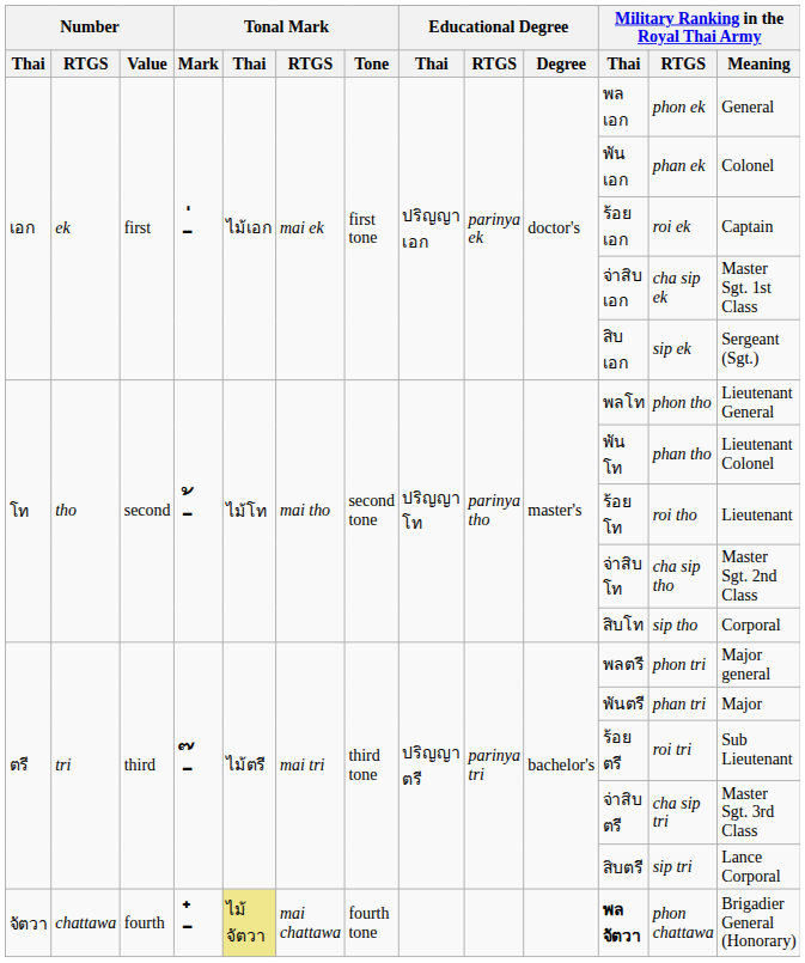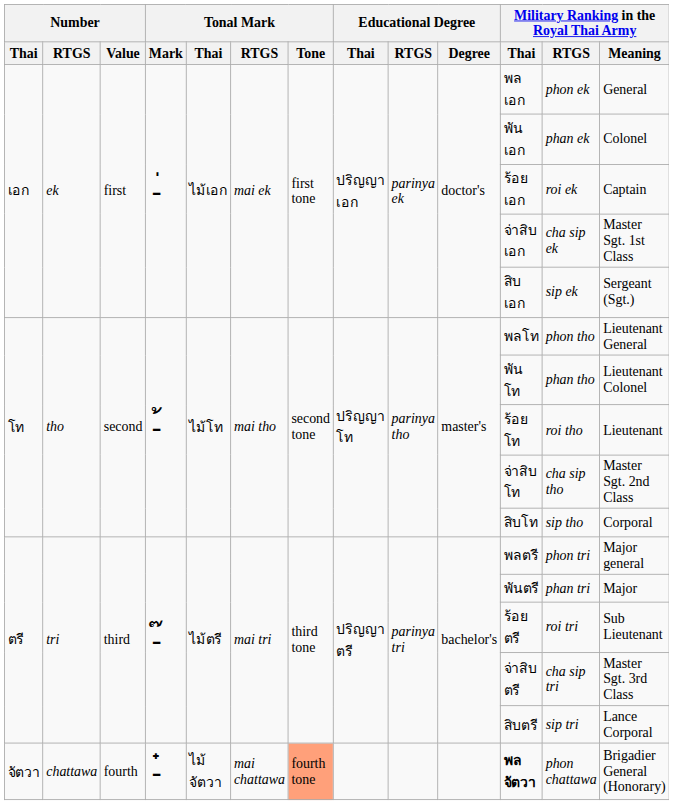จัตวา | Tonal Mark / Thai: khaki background -> no background
จัตวา | Tonal Mark / Tone: no background -> lightsalmon background
